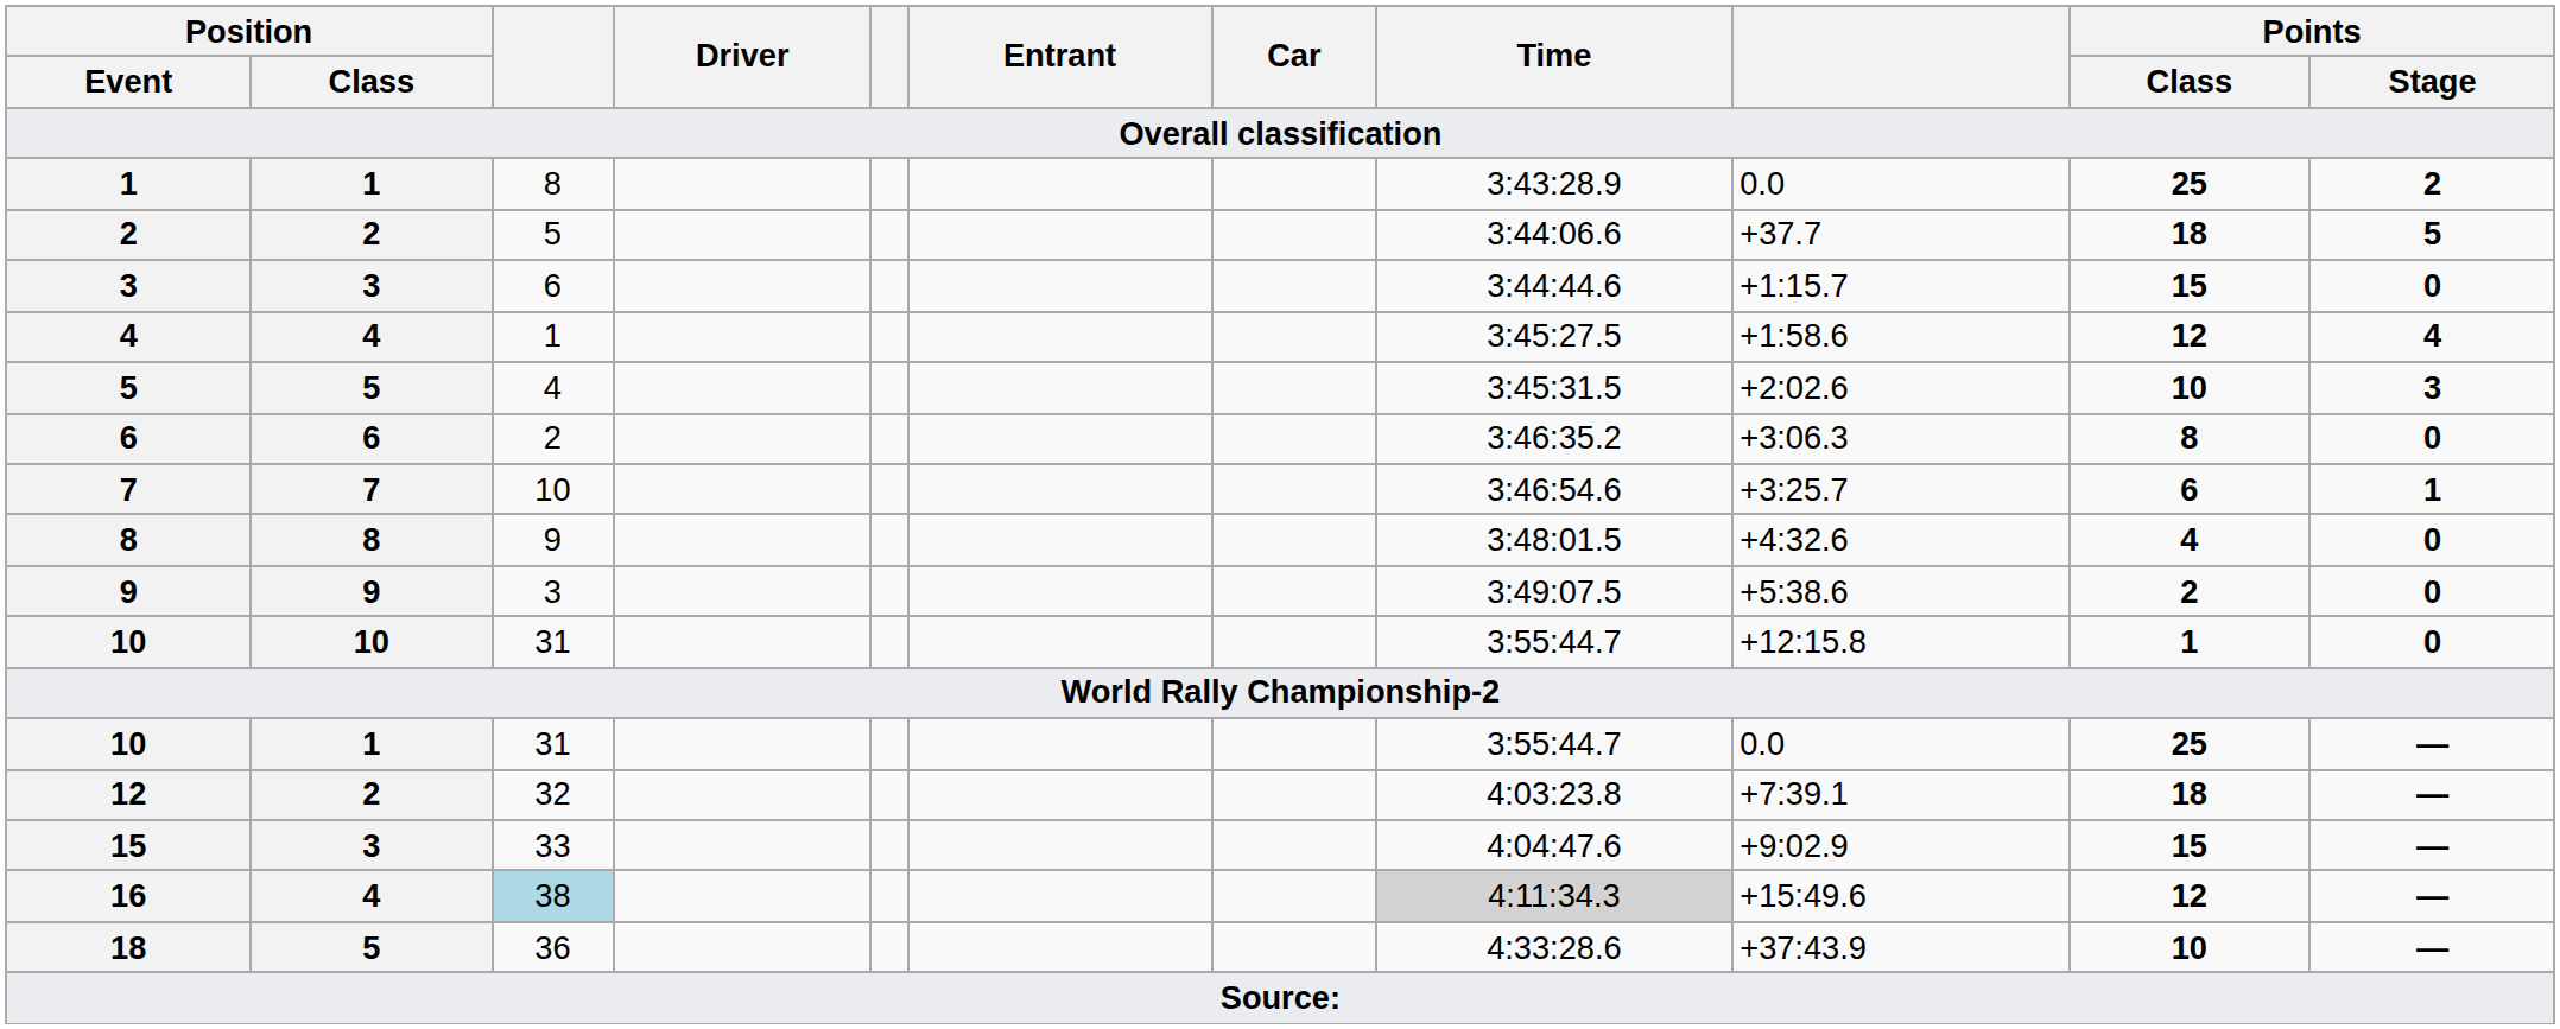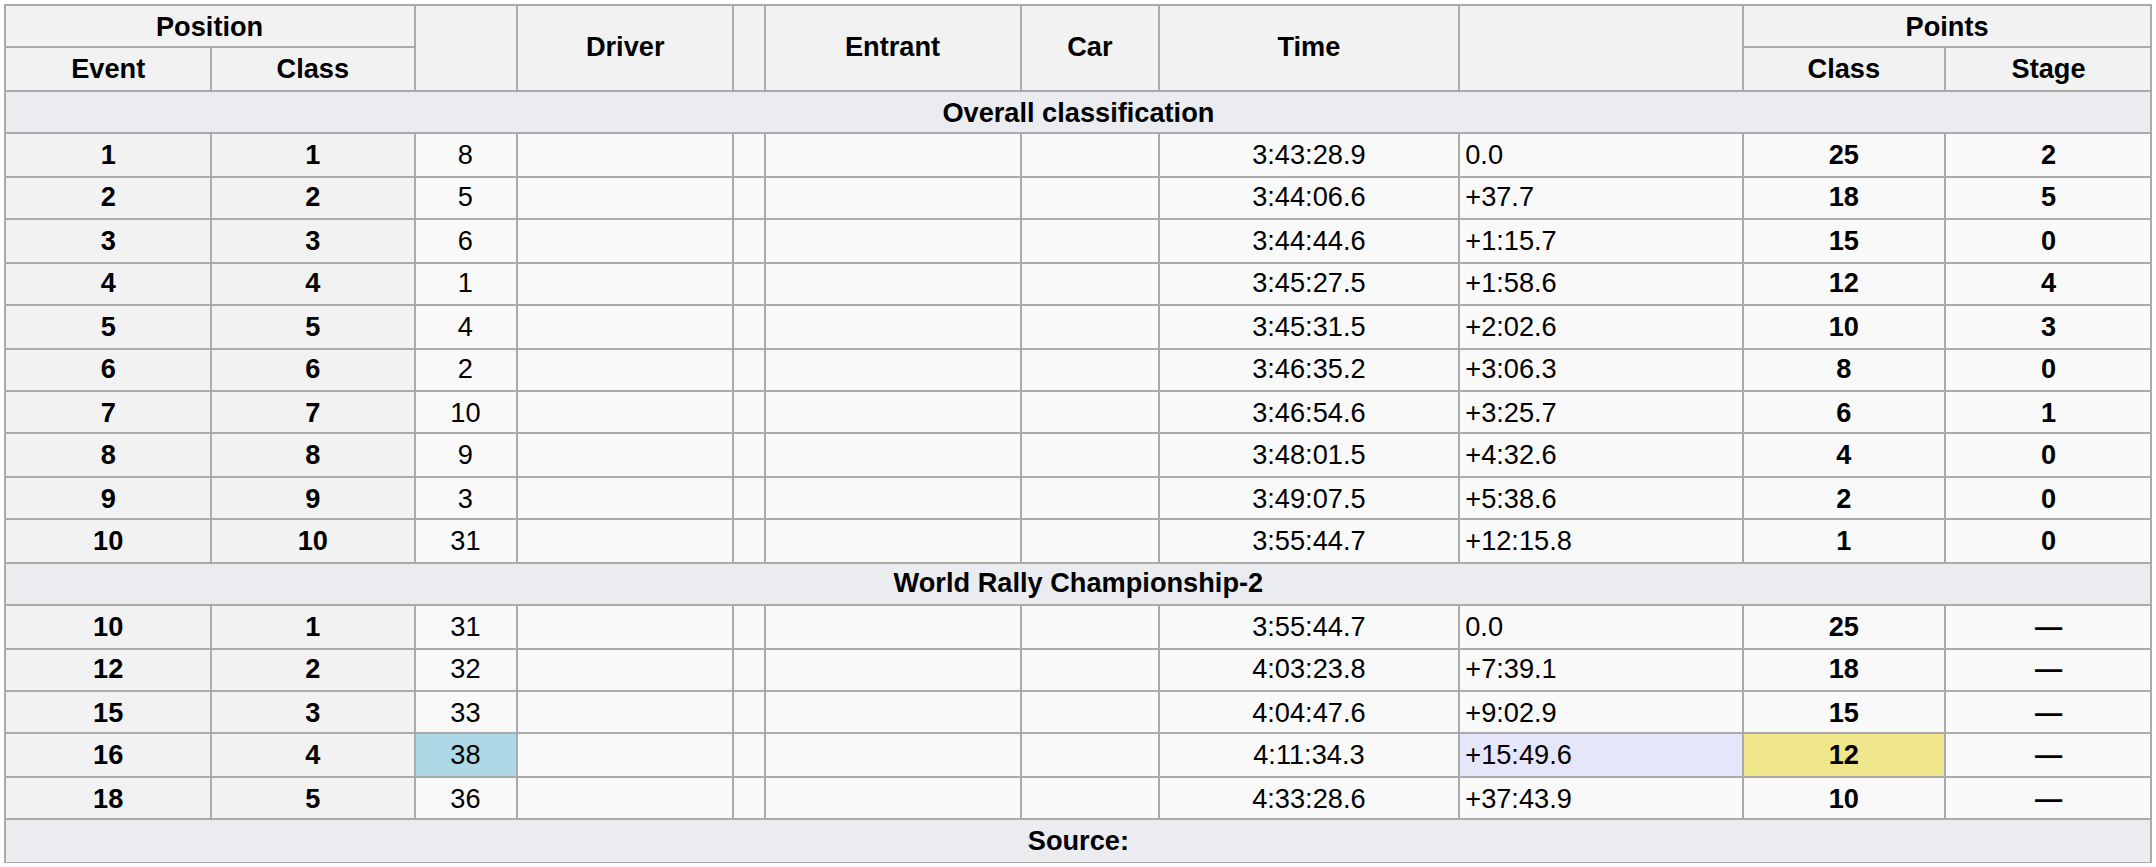16 | Time: lightgrey background -> no background
16 | column 9: no background -> lavender background
16 | Points / Class: no background -> khaki background
